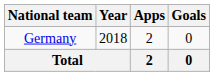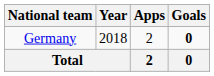Germany | Goals: normal -> bold
